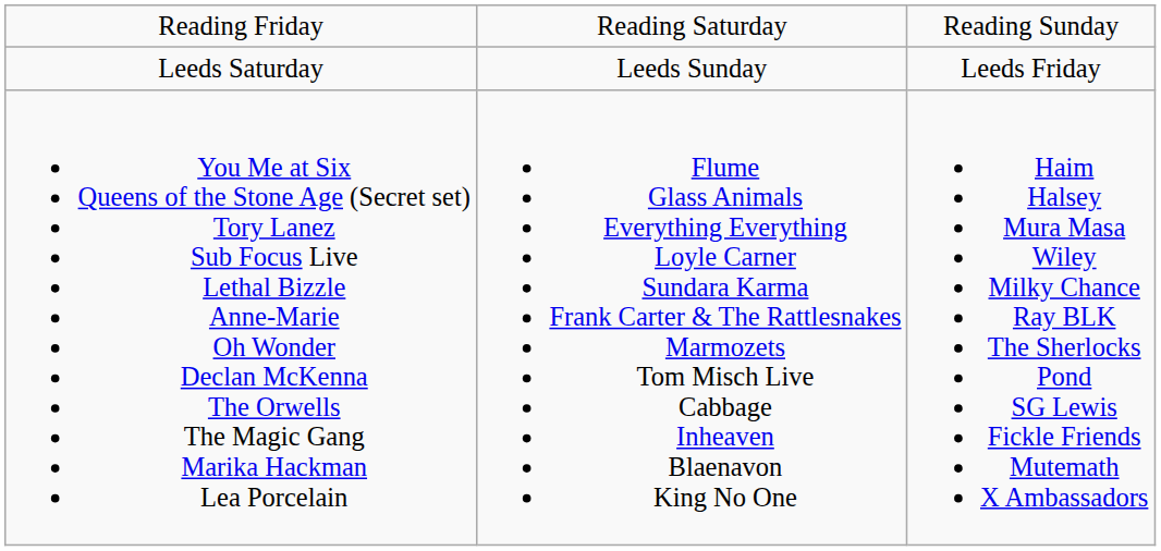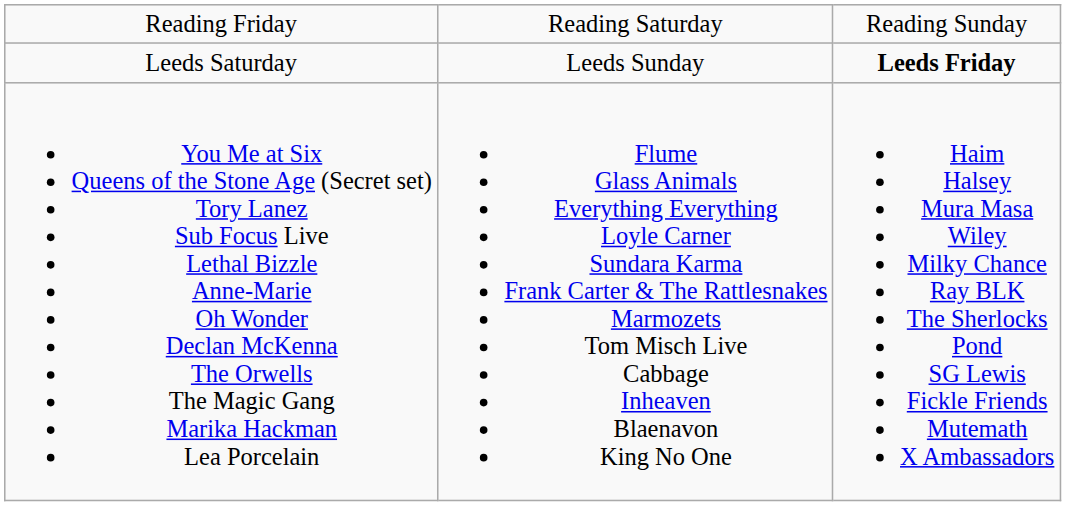Leeds Saturday | column 3: normal -> bold
